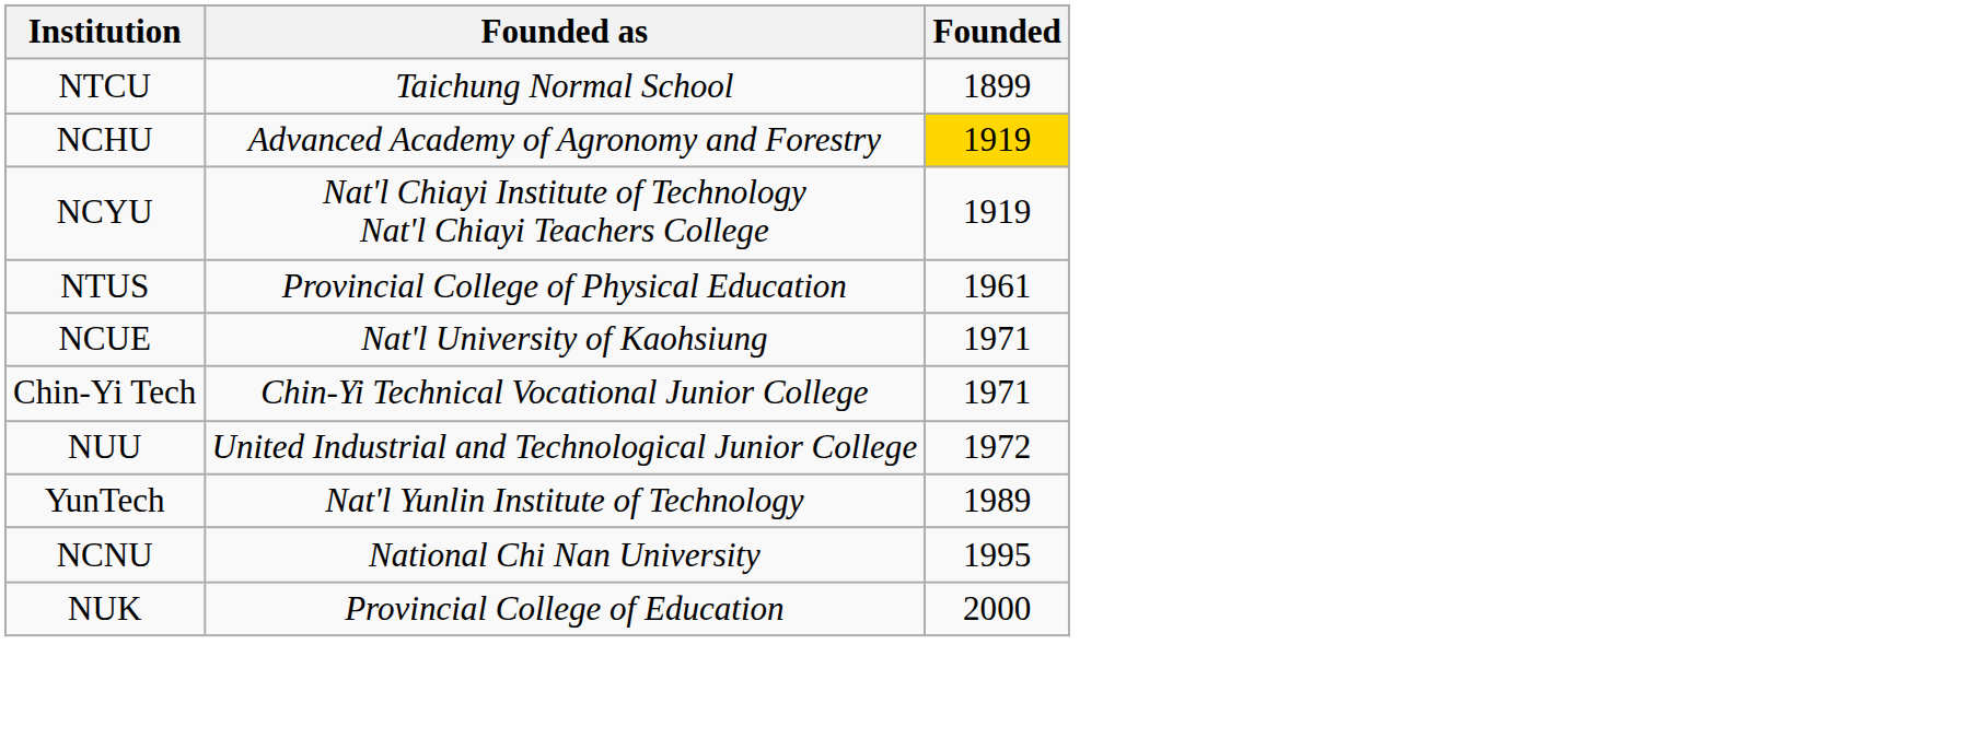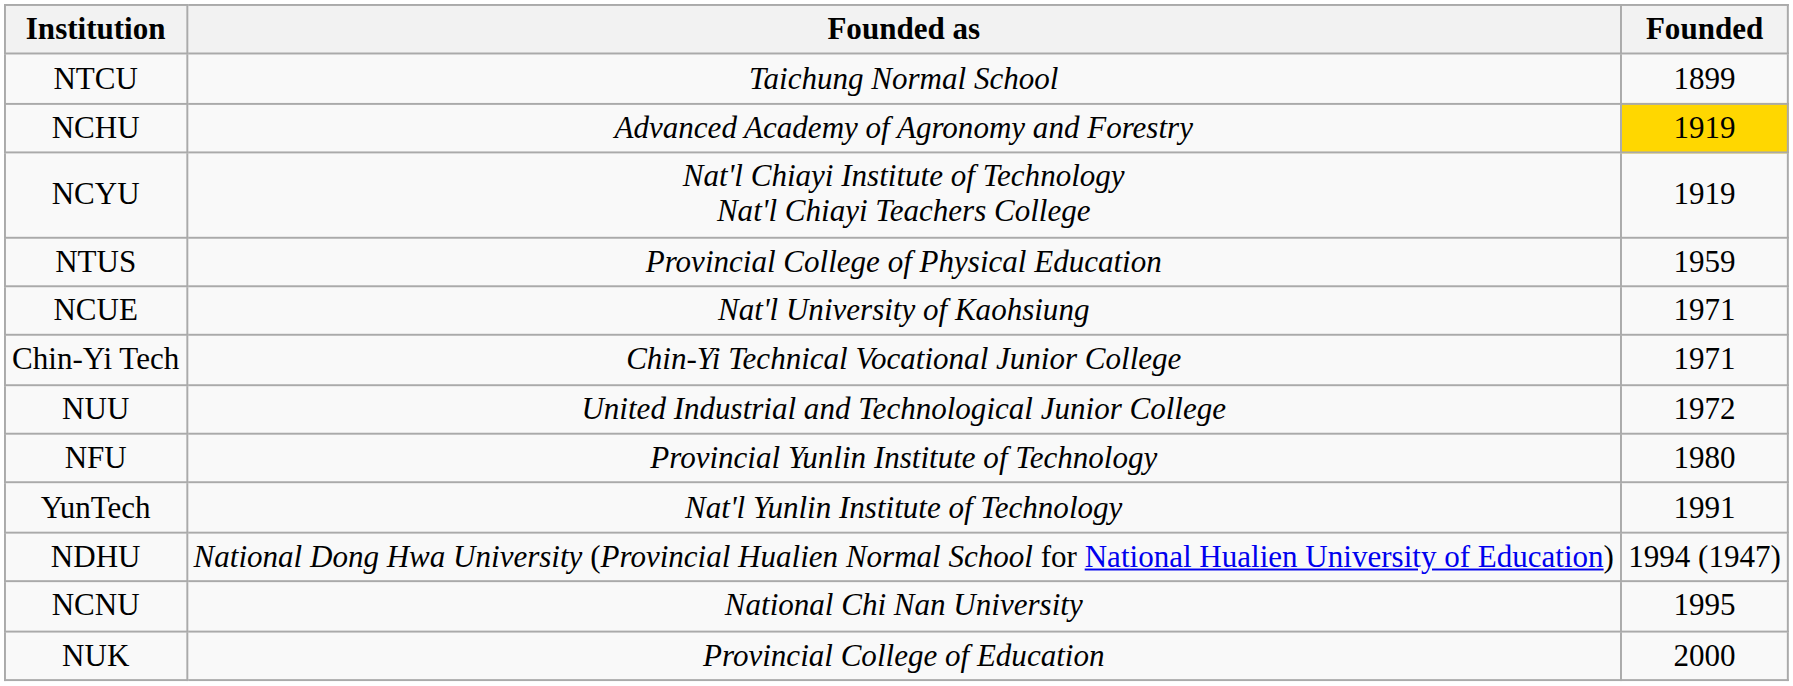NTUS | Founded: 1961 -> 1959
+ row: NFU | Provincial Yunlin Institute of Technology | 1980
YunTech | Founded: 1989 -> 1991
+ row: NDHU | National Dong Hwa University (Provincial Hualien Normal School for National Hualien University of Education) | 1994 (1947)
